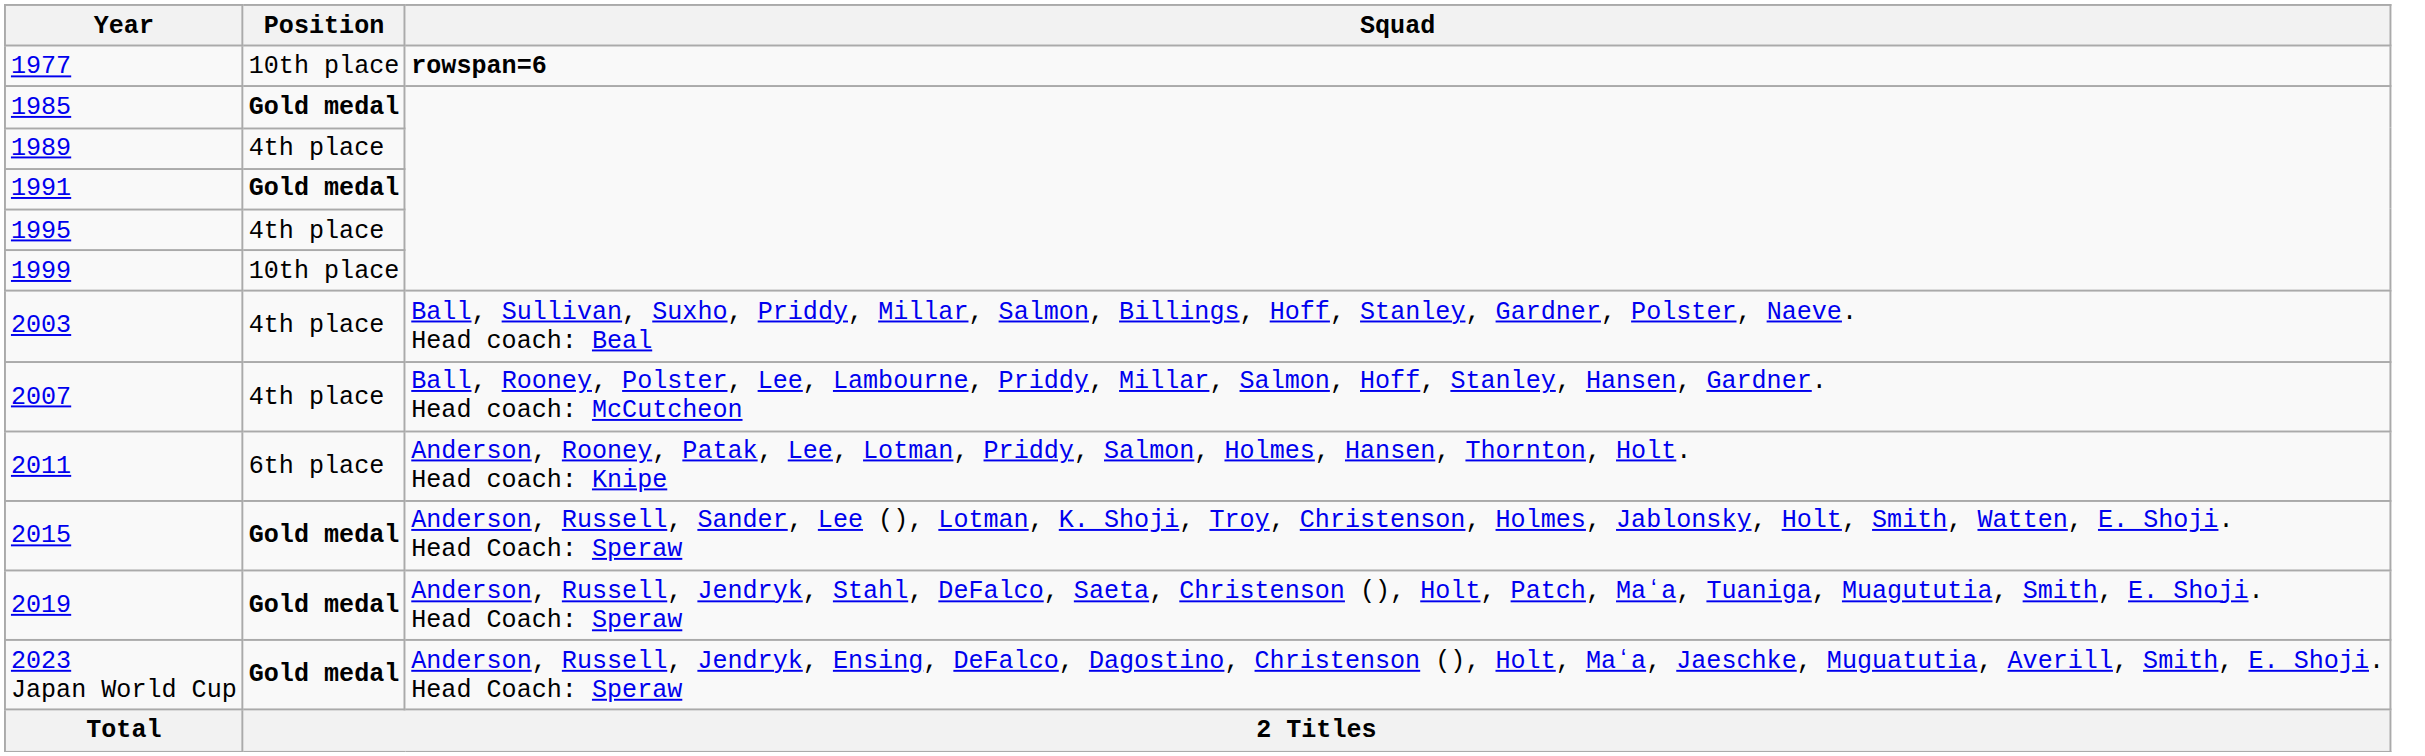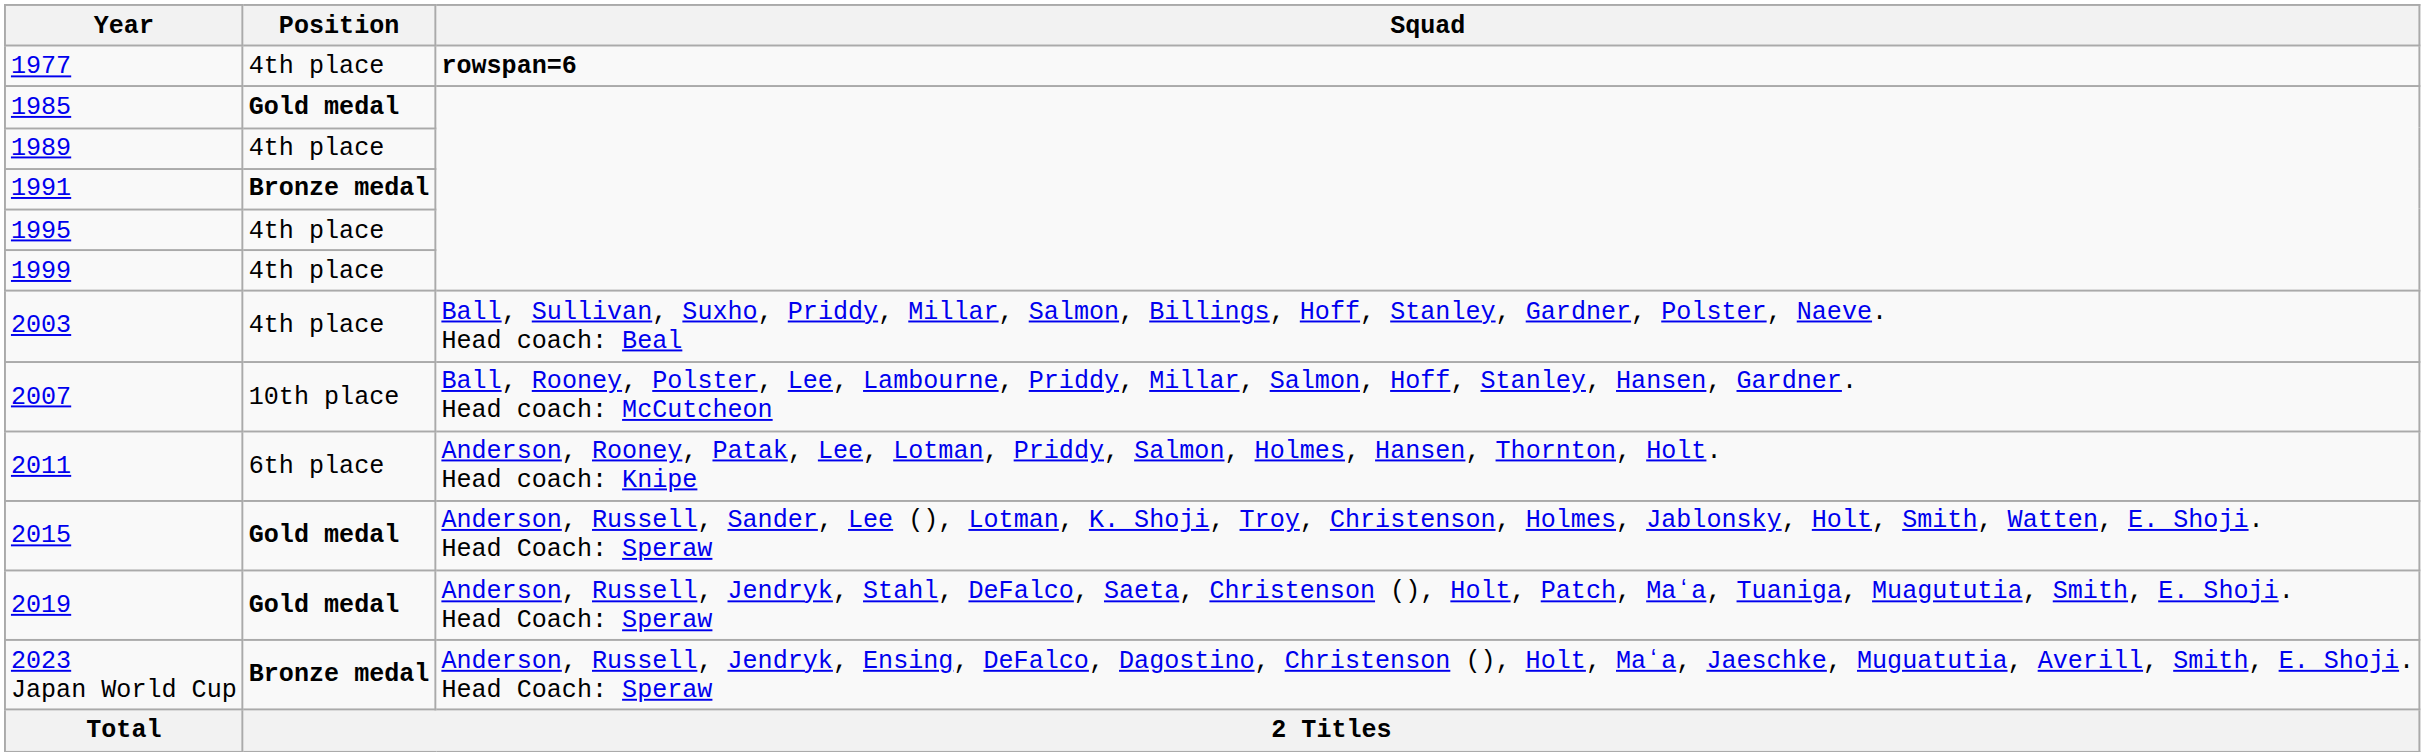1977 | Position: 10th place -> 4th place
1991 | Position: Gold medal -> Bronze medal
1999 | Position: 10th place -> 4th place
2007 | Position: 4th place -> 10th place
2023 Japan World Cup | Position: Gold medal -> Bronze medal
